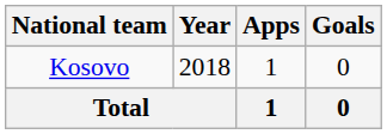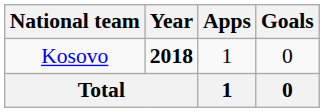Kosovo | Year: normal -> bold
